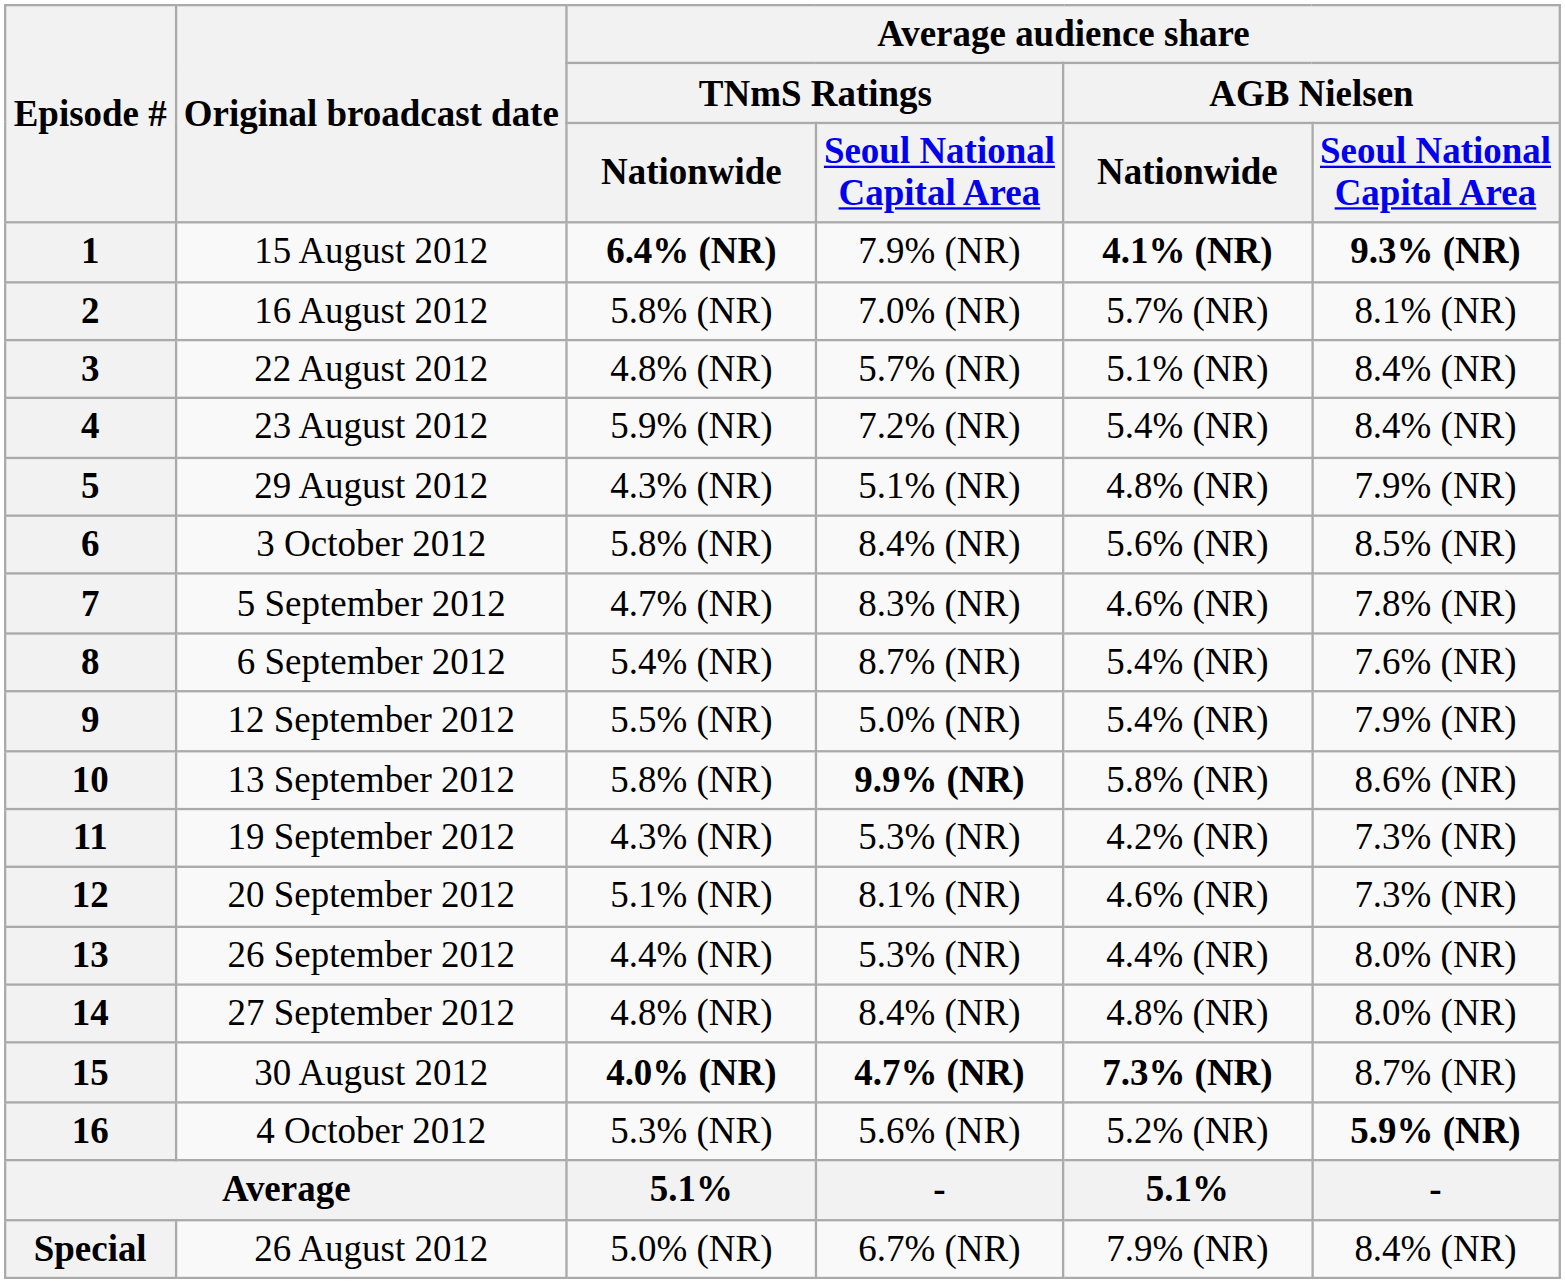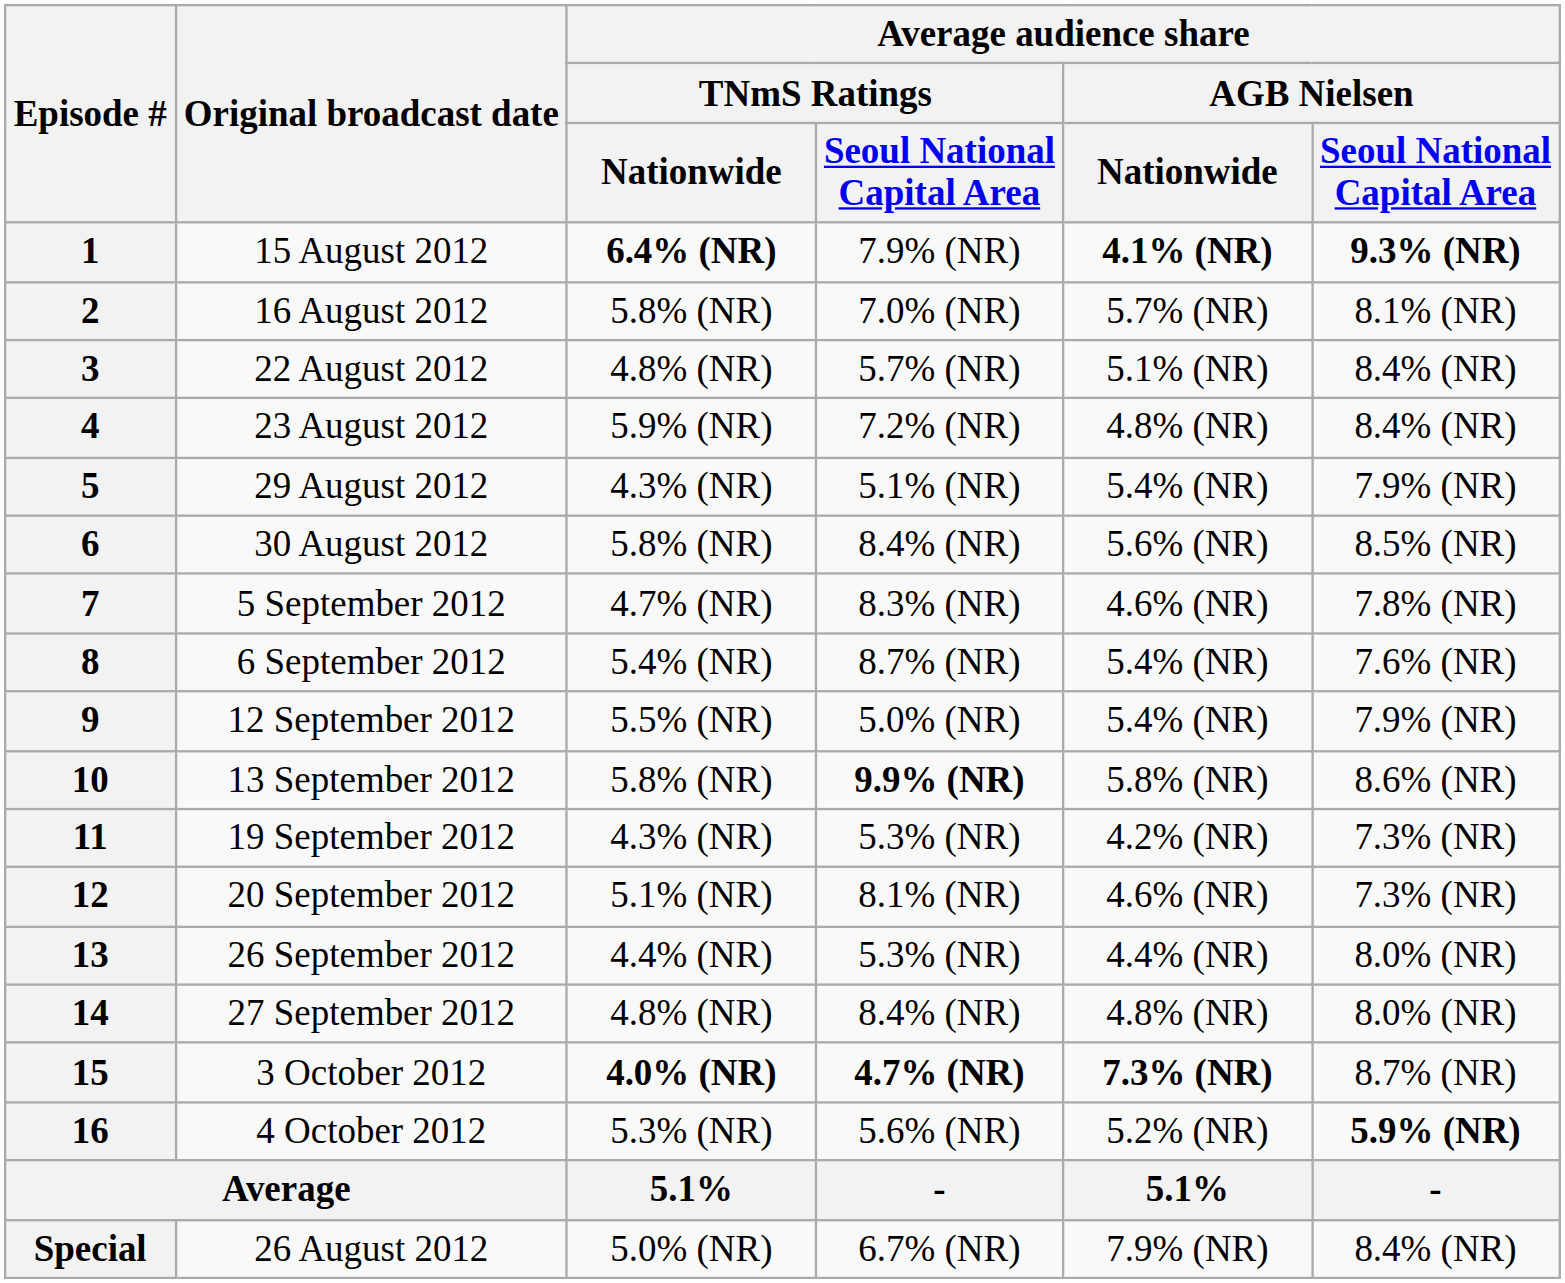4 | Average audience share / AGB Nielsen / Nationwide: 5.4% (NR) -> 4.8% (NR)
5 | Average audience share / AGB Nielsen / Nationwide: 4.8% (NR) -> 5.4% (NR)
6 | Original broadcast date: 3 October 2012 -> 30 August 2012
15 | Original broadcast date: 30 August 2012 -> 3 October 2012
